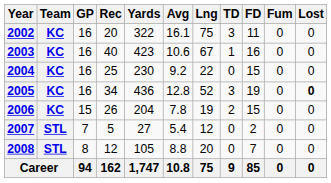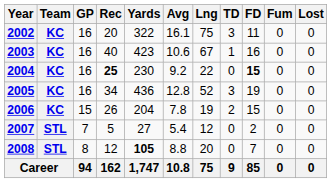2004 | Rec: normal -> bold
2004 | FD: normal -> bold
2005 | Lost: bold -> normal
2008 | Yards: normal -> bold
